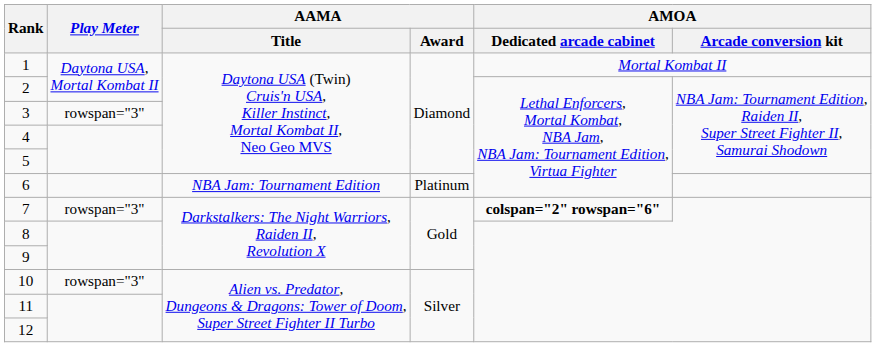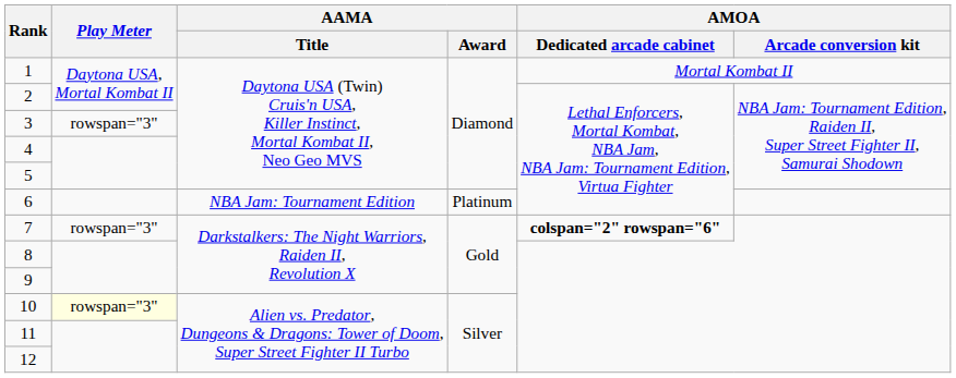10 | Play Meter: no background -> lightyellow background
